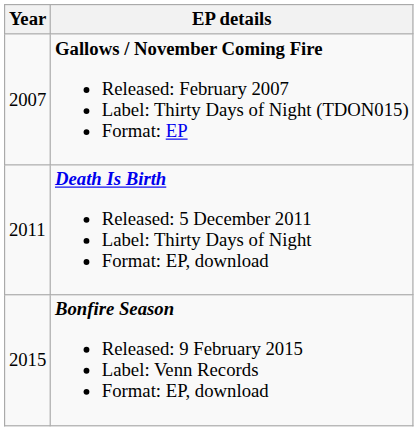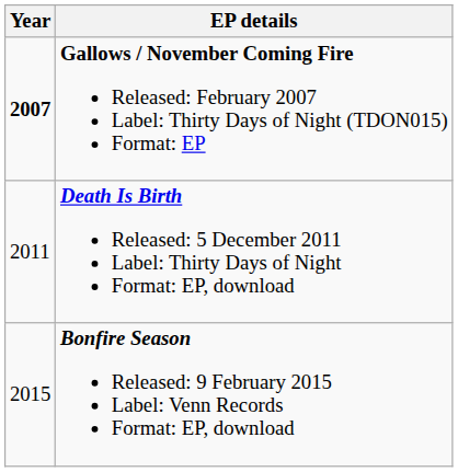row 2 | Year: normal -> bold
